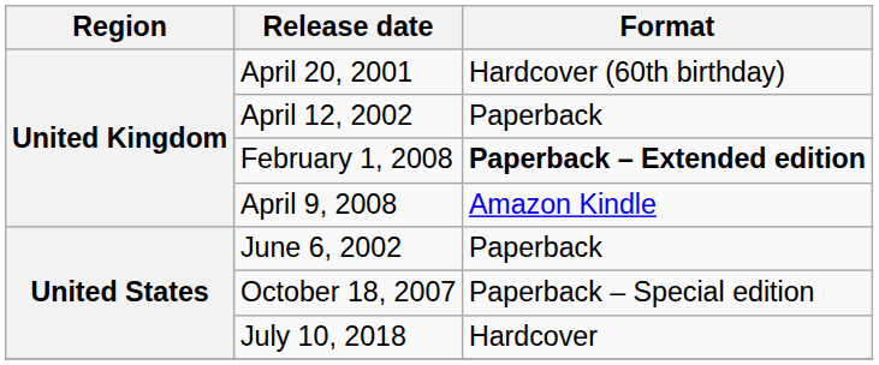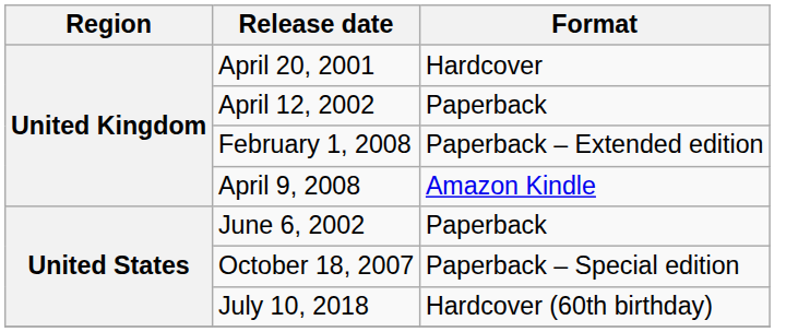April 20, 2001 | Format: Hardcover (60th birthday) -> Hardcover
February 1, 2008 | Format: bold -> normal
July 10, 2018 | Format: Hardcover -> Hardcover (60th birthday)
